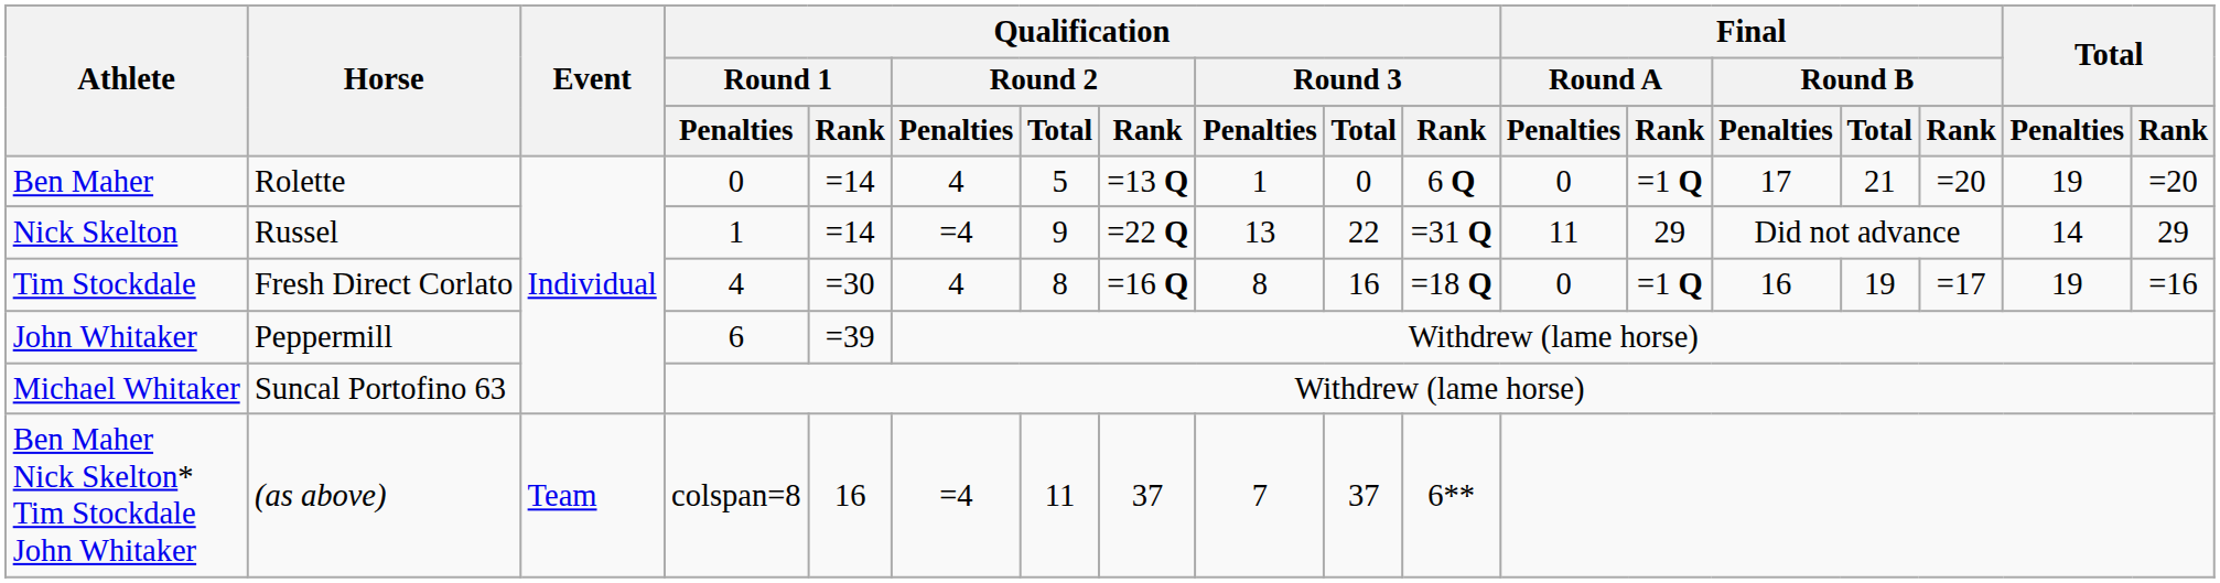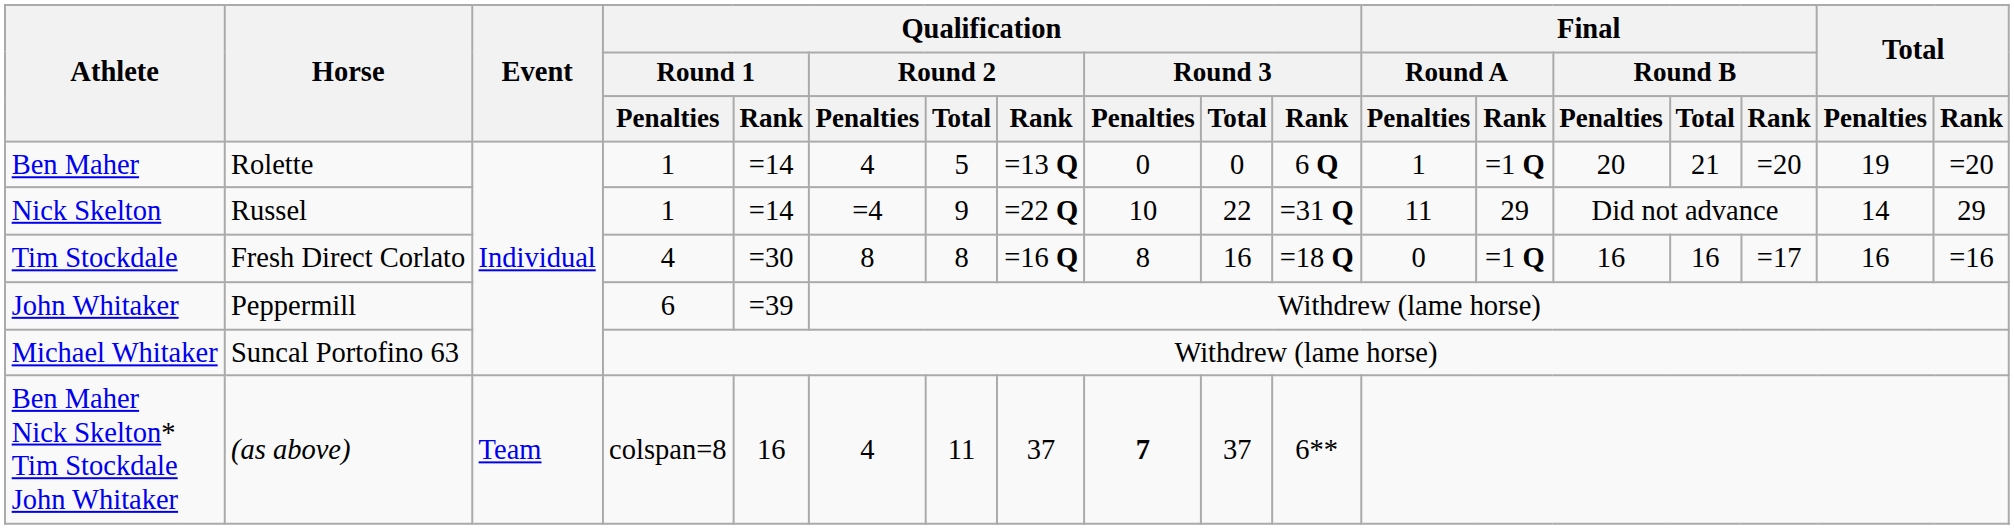Ben Maher | Qualification / Round 1 / Penalties: 0 -> 1
Ben Maher | Qualification / Round 3 / Penalties: 1 -> 0
Ben Maher | Final / Round A / Penalties: 0 -> 1
Ben Maher | Final / Round B / Penalties: 17 -> 20
Nick Skelton | Qualification / Round 3 / Penalties: 13 -> 10
Tim Stockdale | Qualification / Round 2 / Penalties: 4 -> 8
Tim Stockdale | Final / Round B / Total: 19 -> 16
Tim Stockdale | Total / Penalties: 19 -> 16
Ben Maher Nick Skelton* Tim Stockdale John Whitaker | Qualification / Round 2 / Penalties: =4 -> 4
Ben Maher Nick Skelton* Tim Stockdale John Whitaker | Qualification / Round 3 / Penalties: normal -> bold
